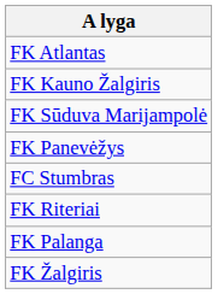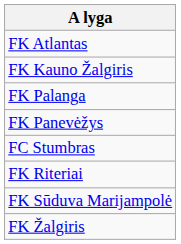row 4 | column 1: FK Sūduva Marijampolė -> FK Palanga
row 8 | column 1: FK Palanga -> FK Sūduva Marijampolė
